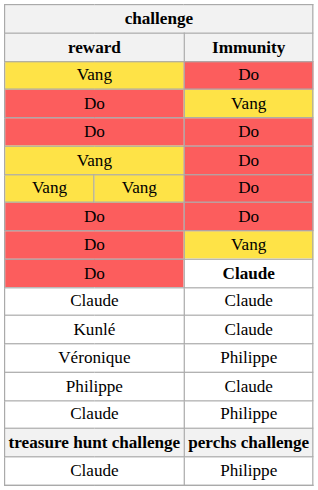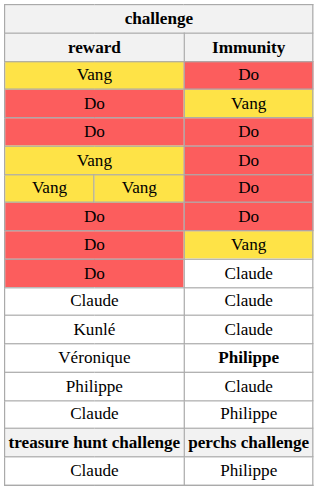Do / Claude | Immunity: bold -> normal
Véronique | Immunity: normal -> bold
